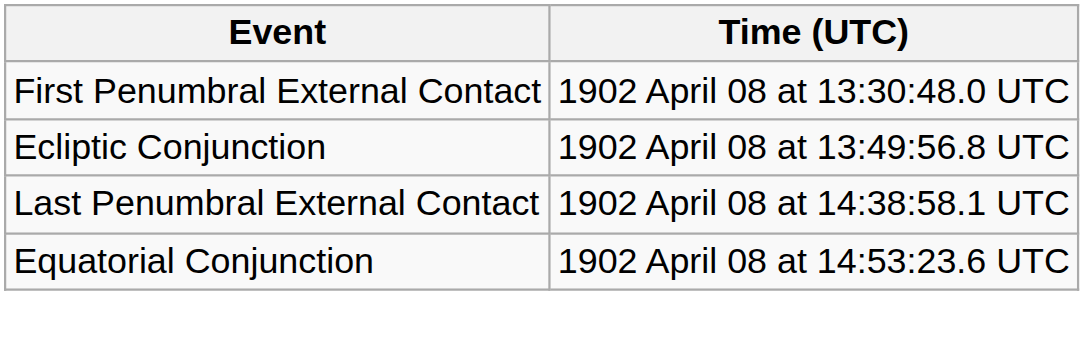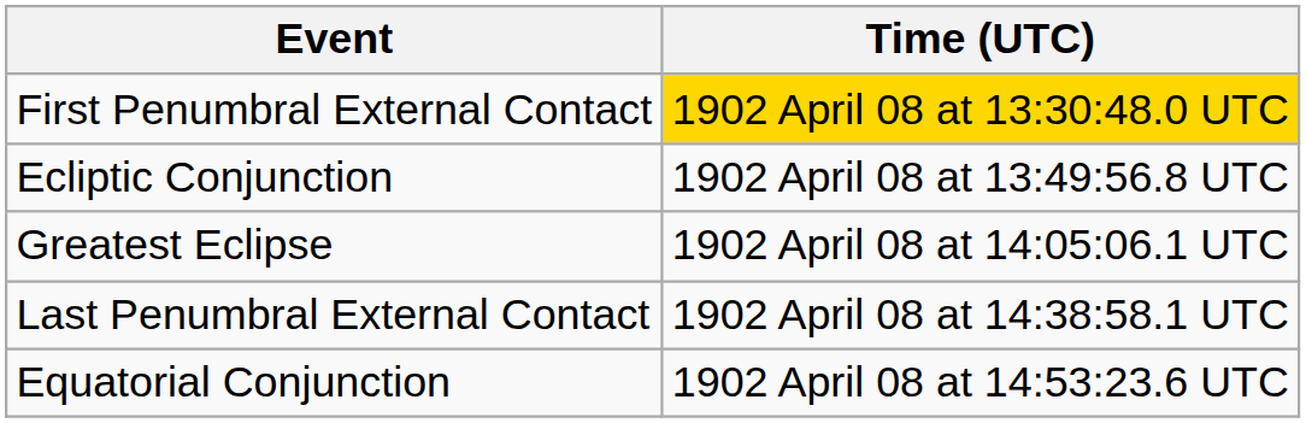First Penumbral External Contact | Time (UTC): no background -> gold background
+ row: Greatest Eclipse | 1902 April 08 at 14:05:06.1 UTC
